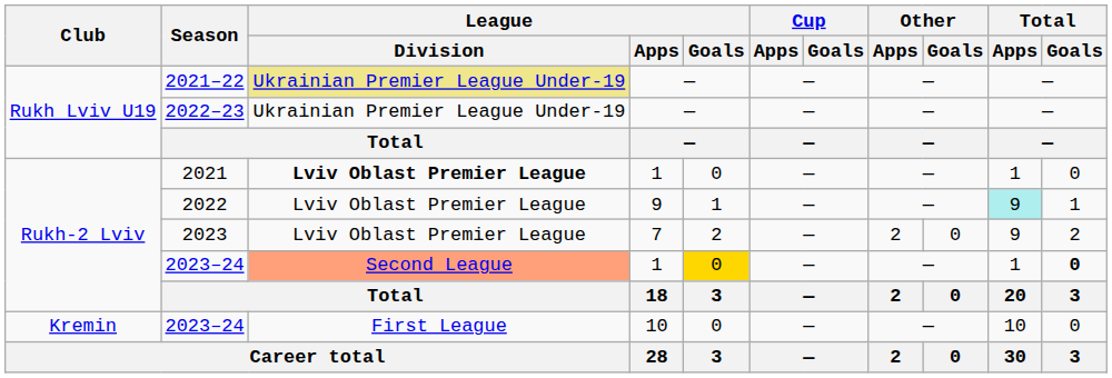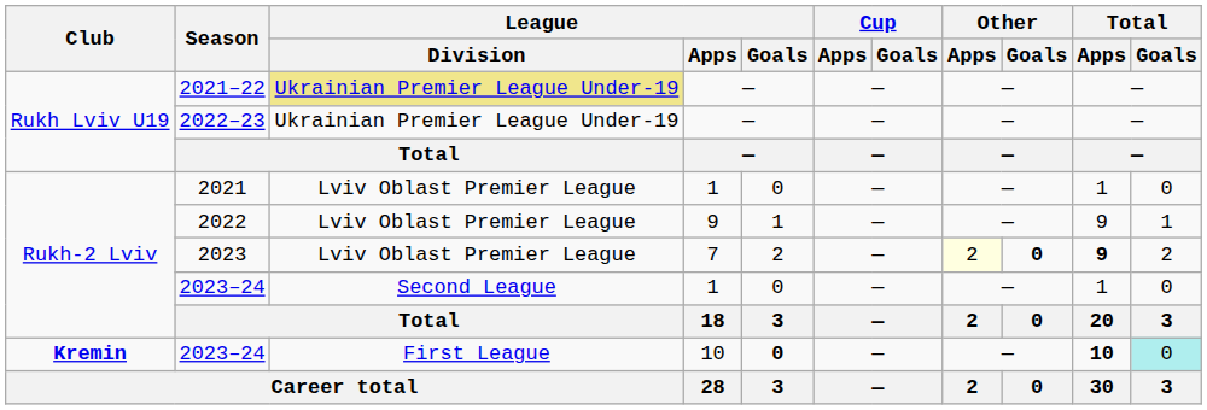2021 | League / Division: bold -> normal
2022 | Total / Apps: paleturquoise background -> no background
2023 | Other / Apps: no background -> lightyellow background
2023 | Other / Goals: normal -> bold
2023 | Total / Apps: normal -> bold
2023–24 / 1 | League / Division: lightsalmon background -> no background
2023–24 / 1 | League / Goals: gold background -> no background
2023–24 / 1 | Total / Goals: bold -> normal
2023–24 / 10 | Club: normal -> bold
2023–24 / 10 | League / Goals: normal -> bold
2023–24 / 10 | Total / Apps: normal -> bold
2023–24 / 10 | Total / Goals: no background -> paleturquoise background
